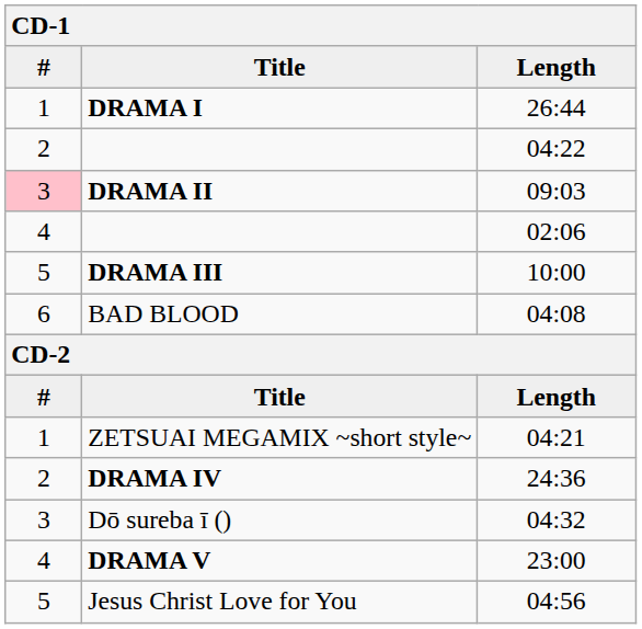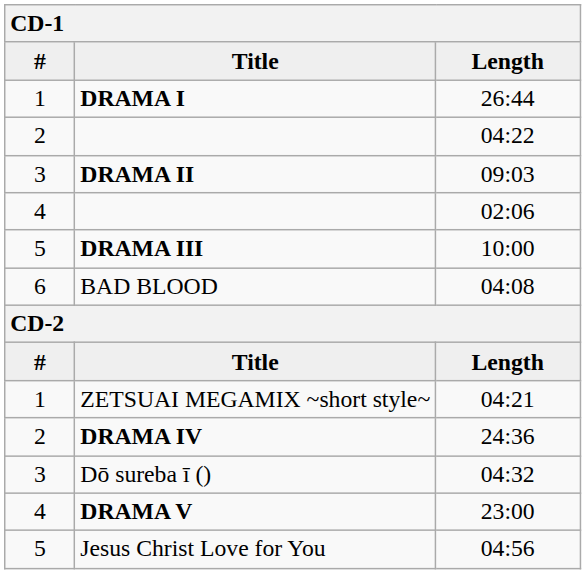DRAMA II | #: pink background -> no background
